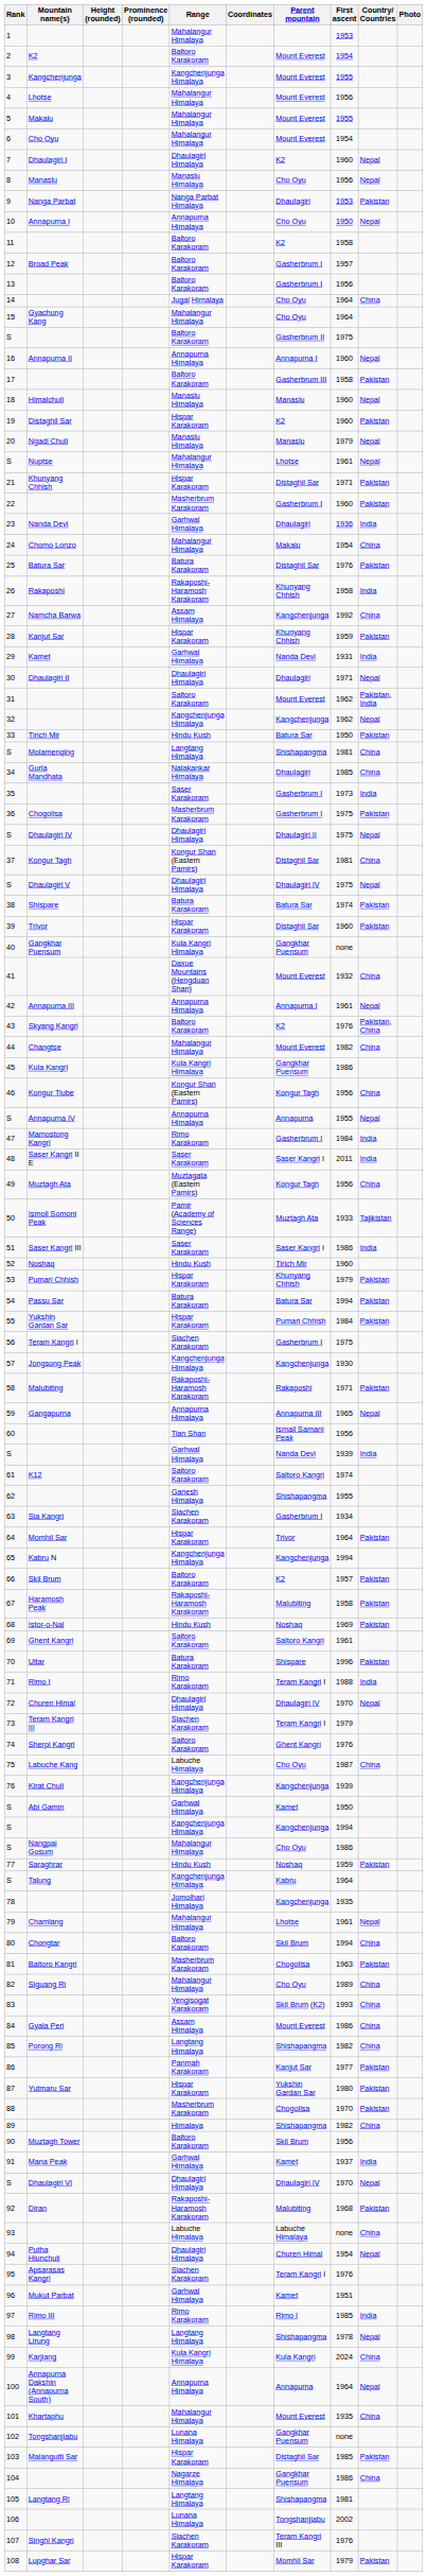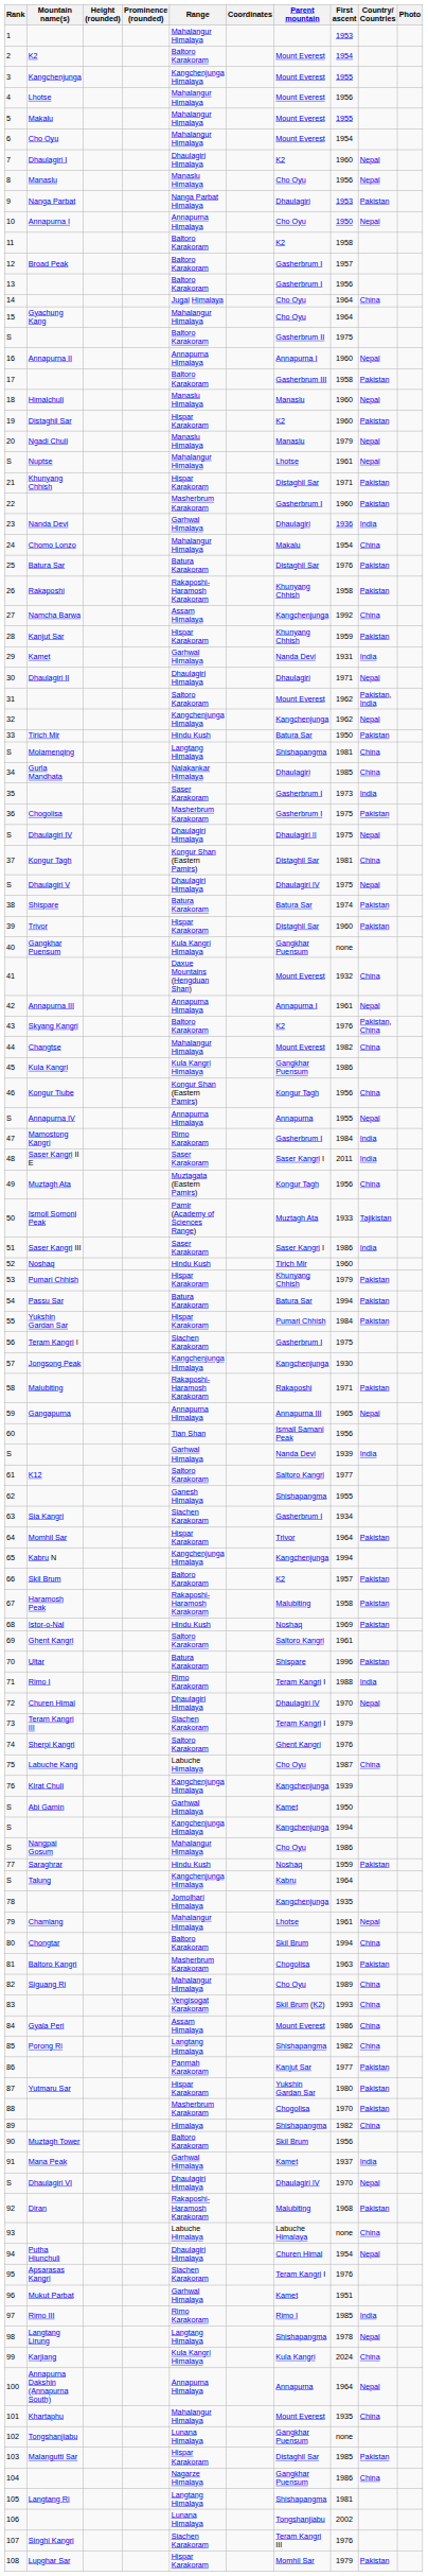26 | Country/ Countries: India -> Pakistan
61 | First ascent: 1974 -> 1977
